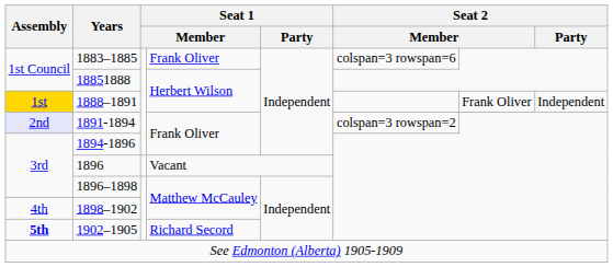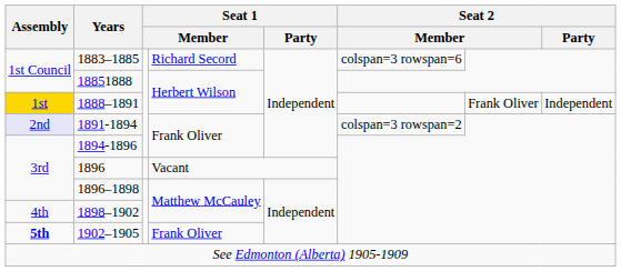1883–1885 | column 4: Frank Oliver -> Richard Secord
1902–1905 | column 4: Richard Secord -> Frank Oliver
